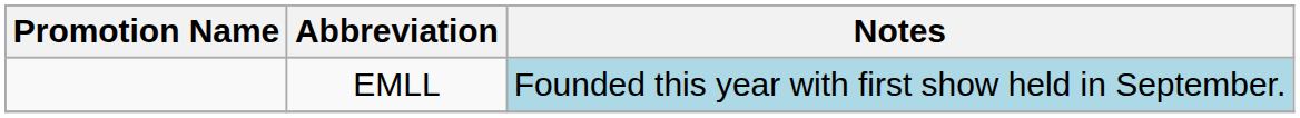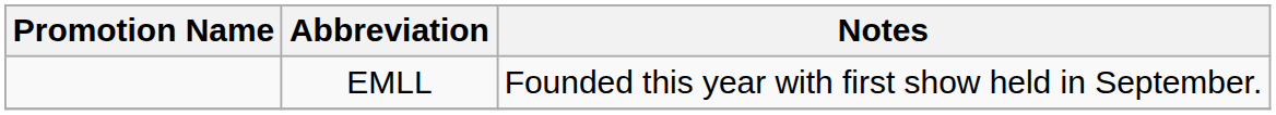EMLL | Notes: lightblue background -> no background
